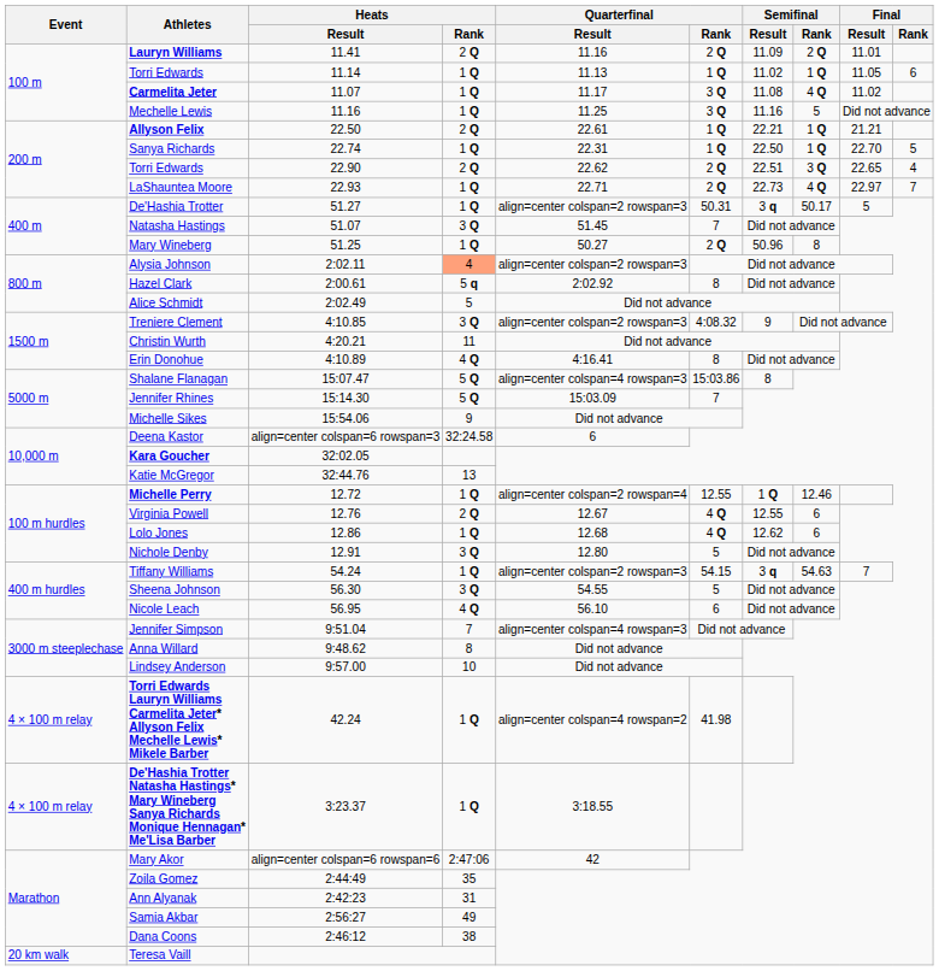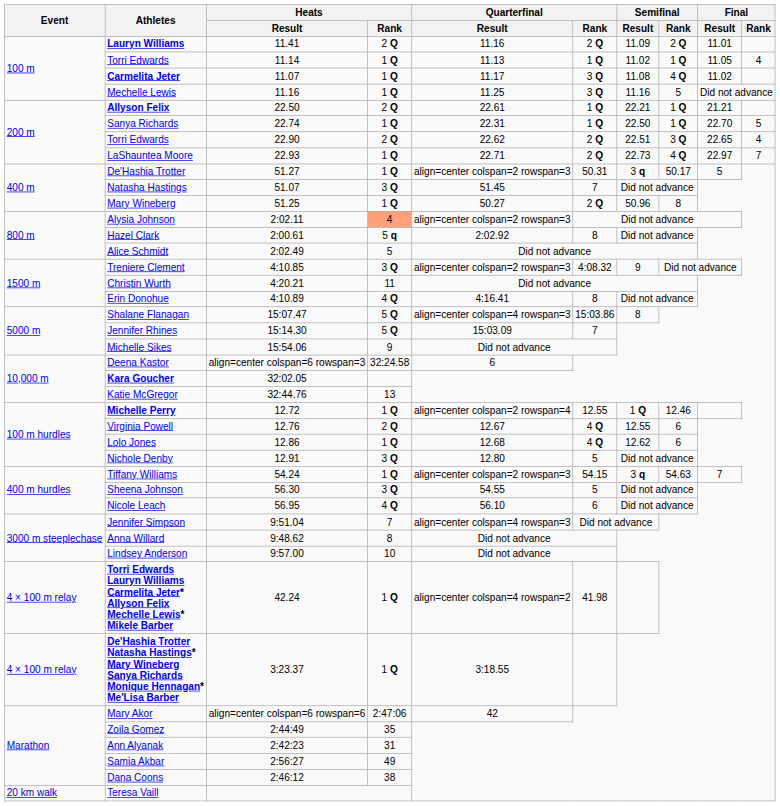Torri Edwards / 11.14 | Final / Rank: 6 -> 4
